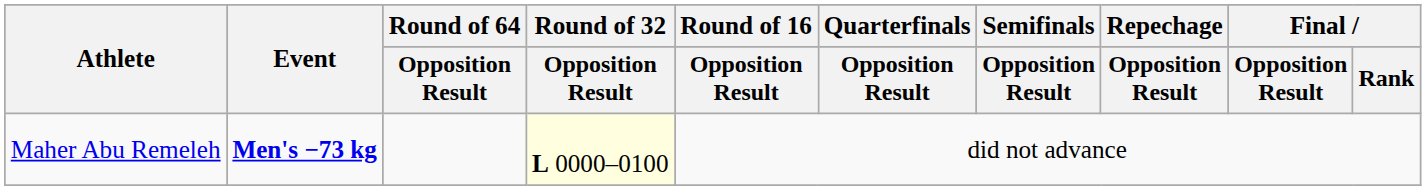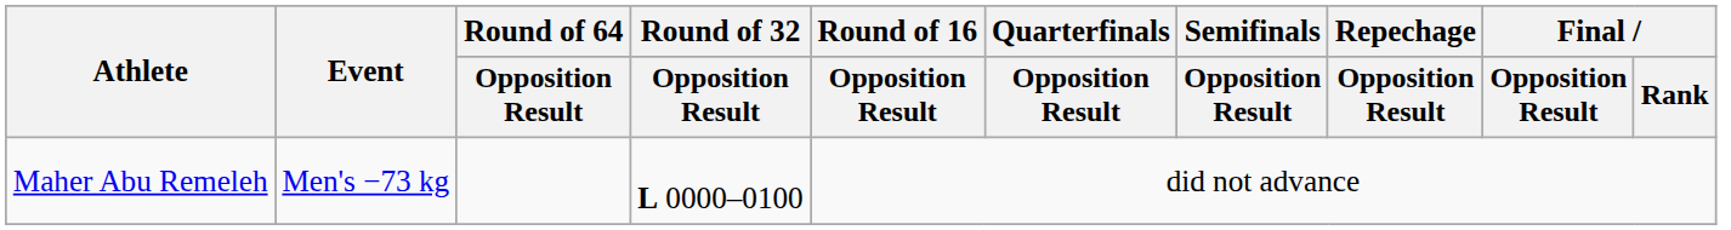Maher Abu Remeleh | Event: bold -> normal
Maher Abu Remeleh | Round of 32 / Opposition Result: lightyellow background -> no background
